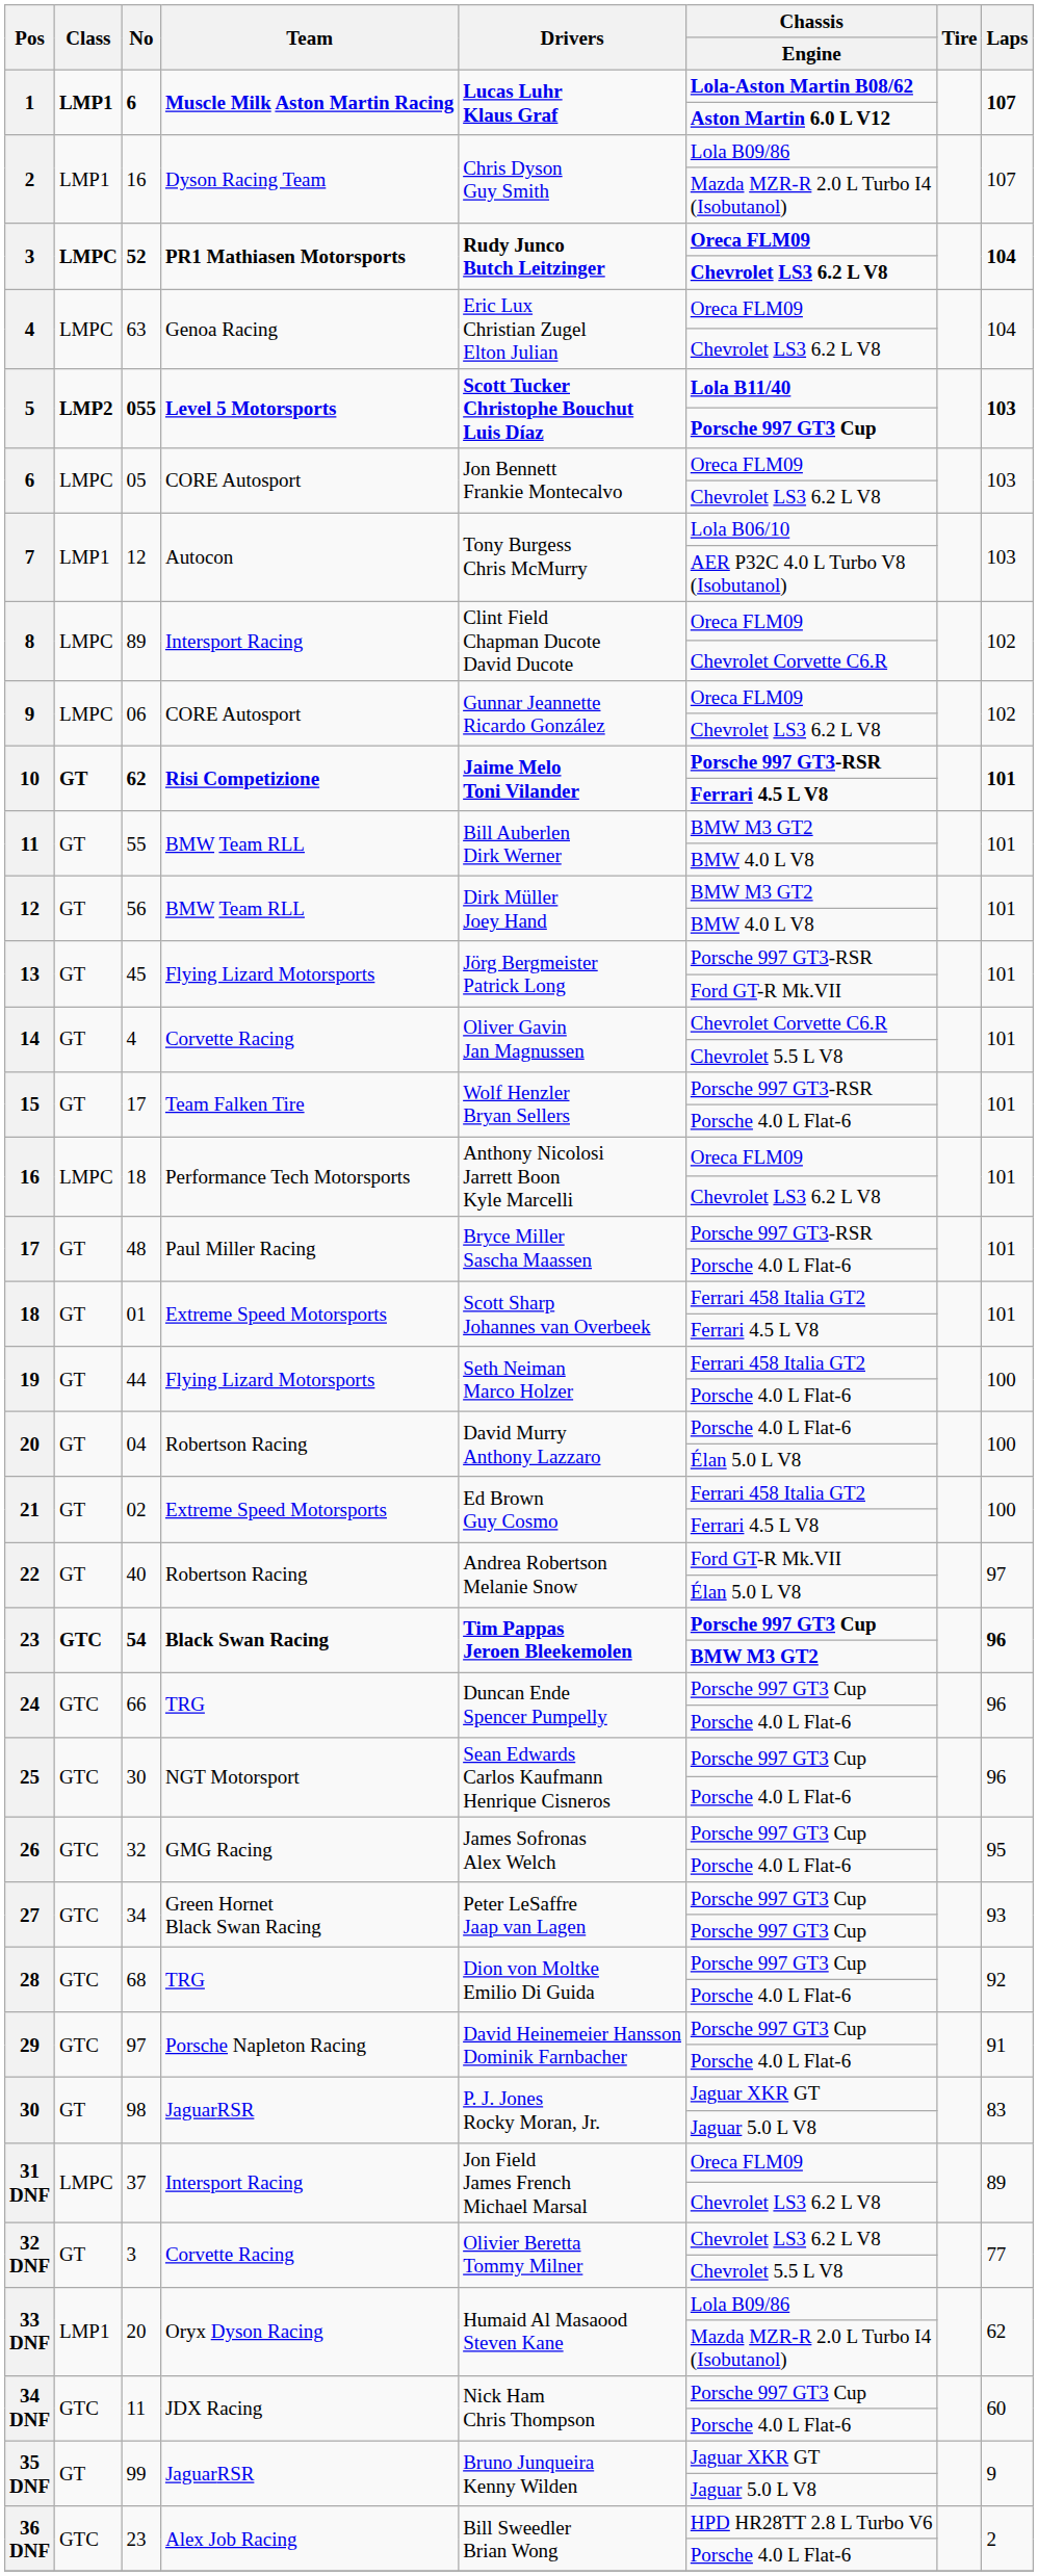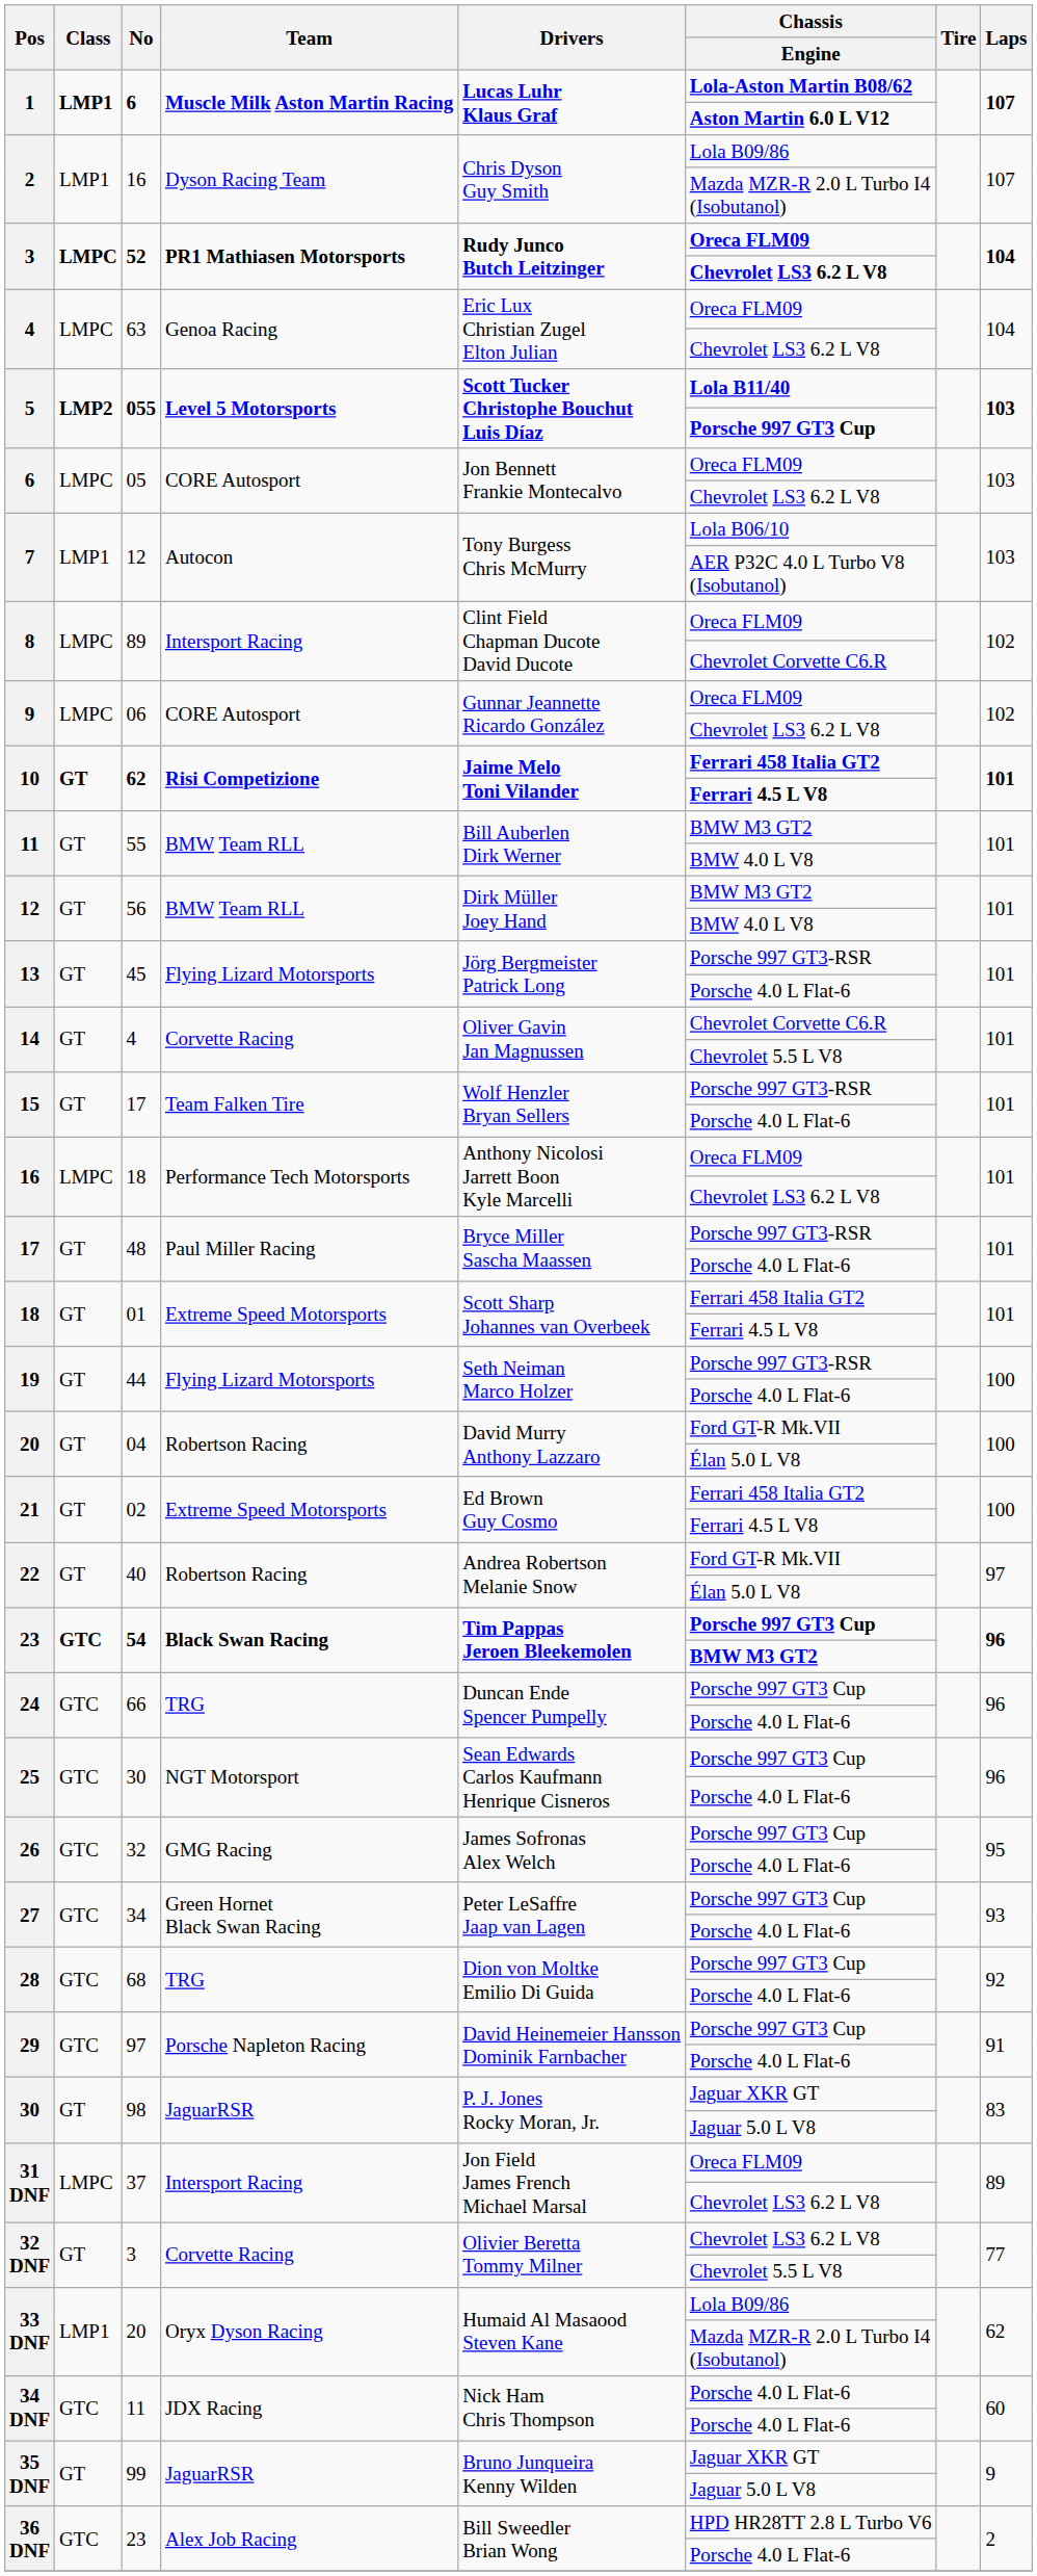row 21 | Chassis / Engine: Porsche 997 GT3-RSR -> Ferrari 458 Italia GT2
row 28 | Chassis / Engine: Ford GT-R Mk.VII -> Porsche 4.0 L Flat-6
row 39 | Chassis / Engine: Ferrari 458 Italia GT2 -> Porsche 997 GT3-RSR
row 41 | Chassis / Engine: Porsche 4.0 L Flat-6 -> Ford GT-R Mk.VII
row 56 | Chassis / Engine: Porsche 997 GT3 Cup -> Porsche 4.0 L Flat-6
row 69 | Chassis / Engine: Porsche 997 GT3 Cup -> Porsche 4.0 L Flat-6
